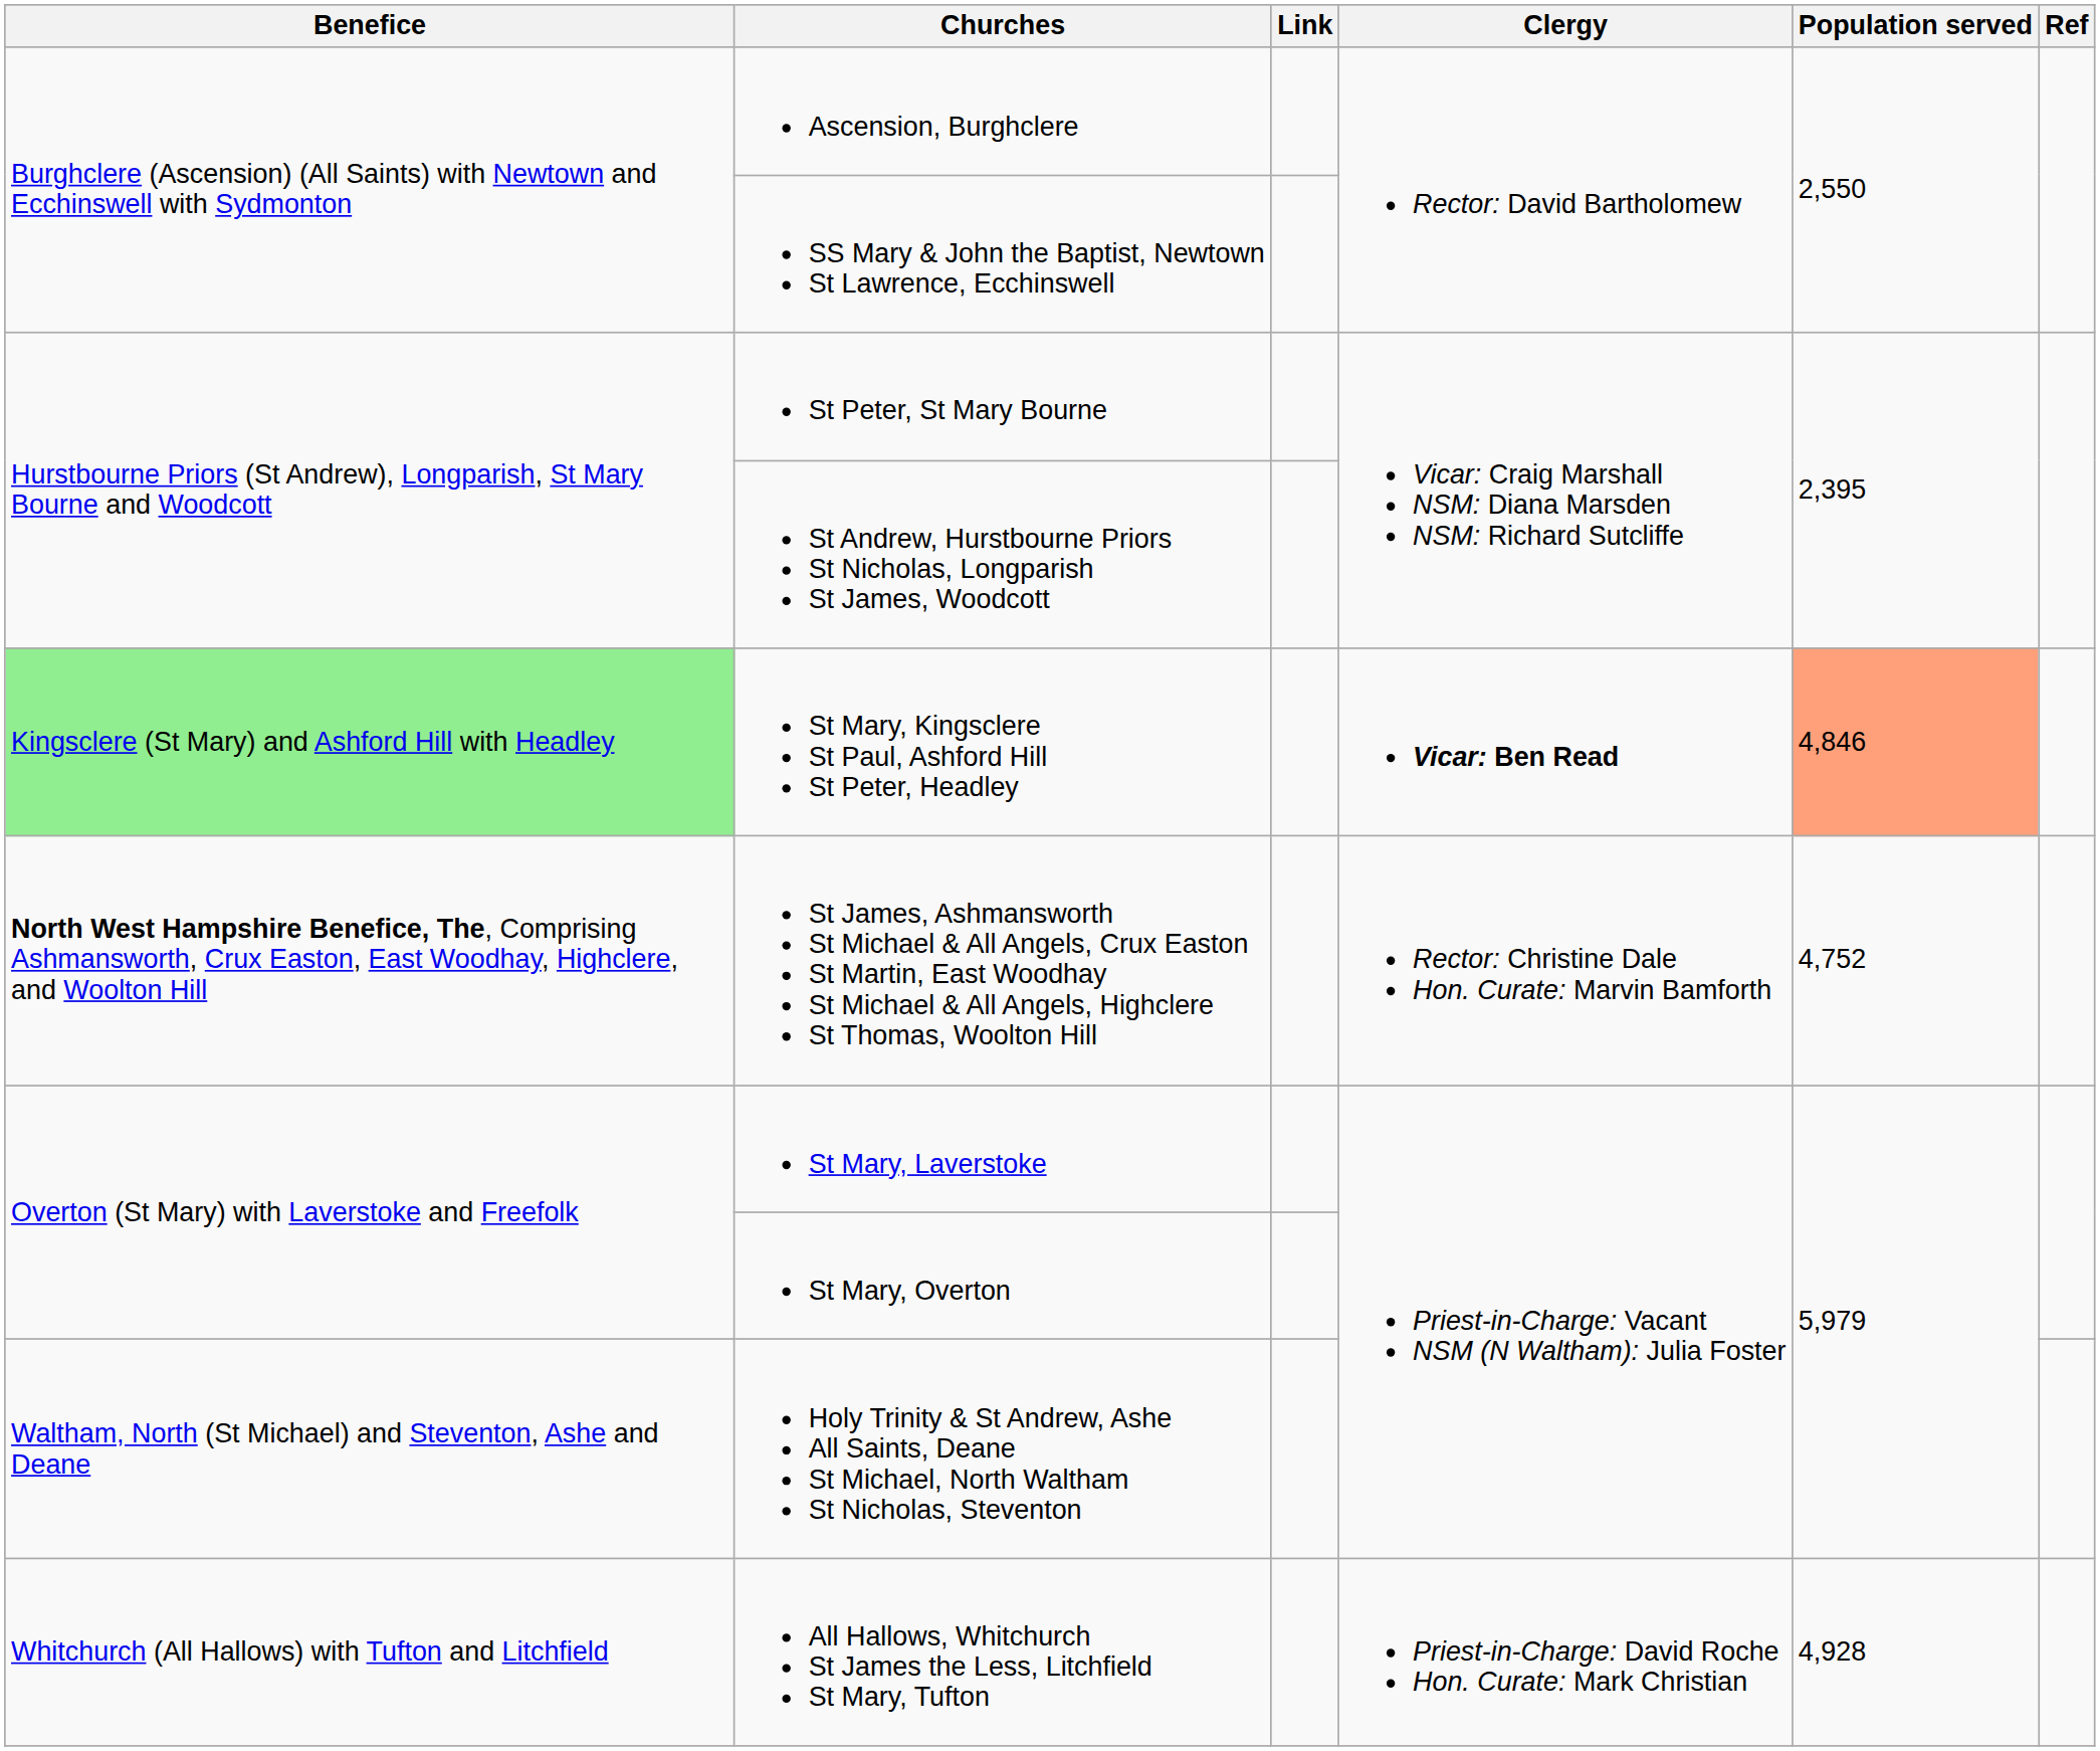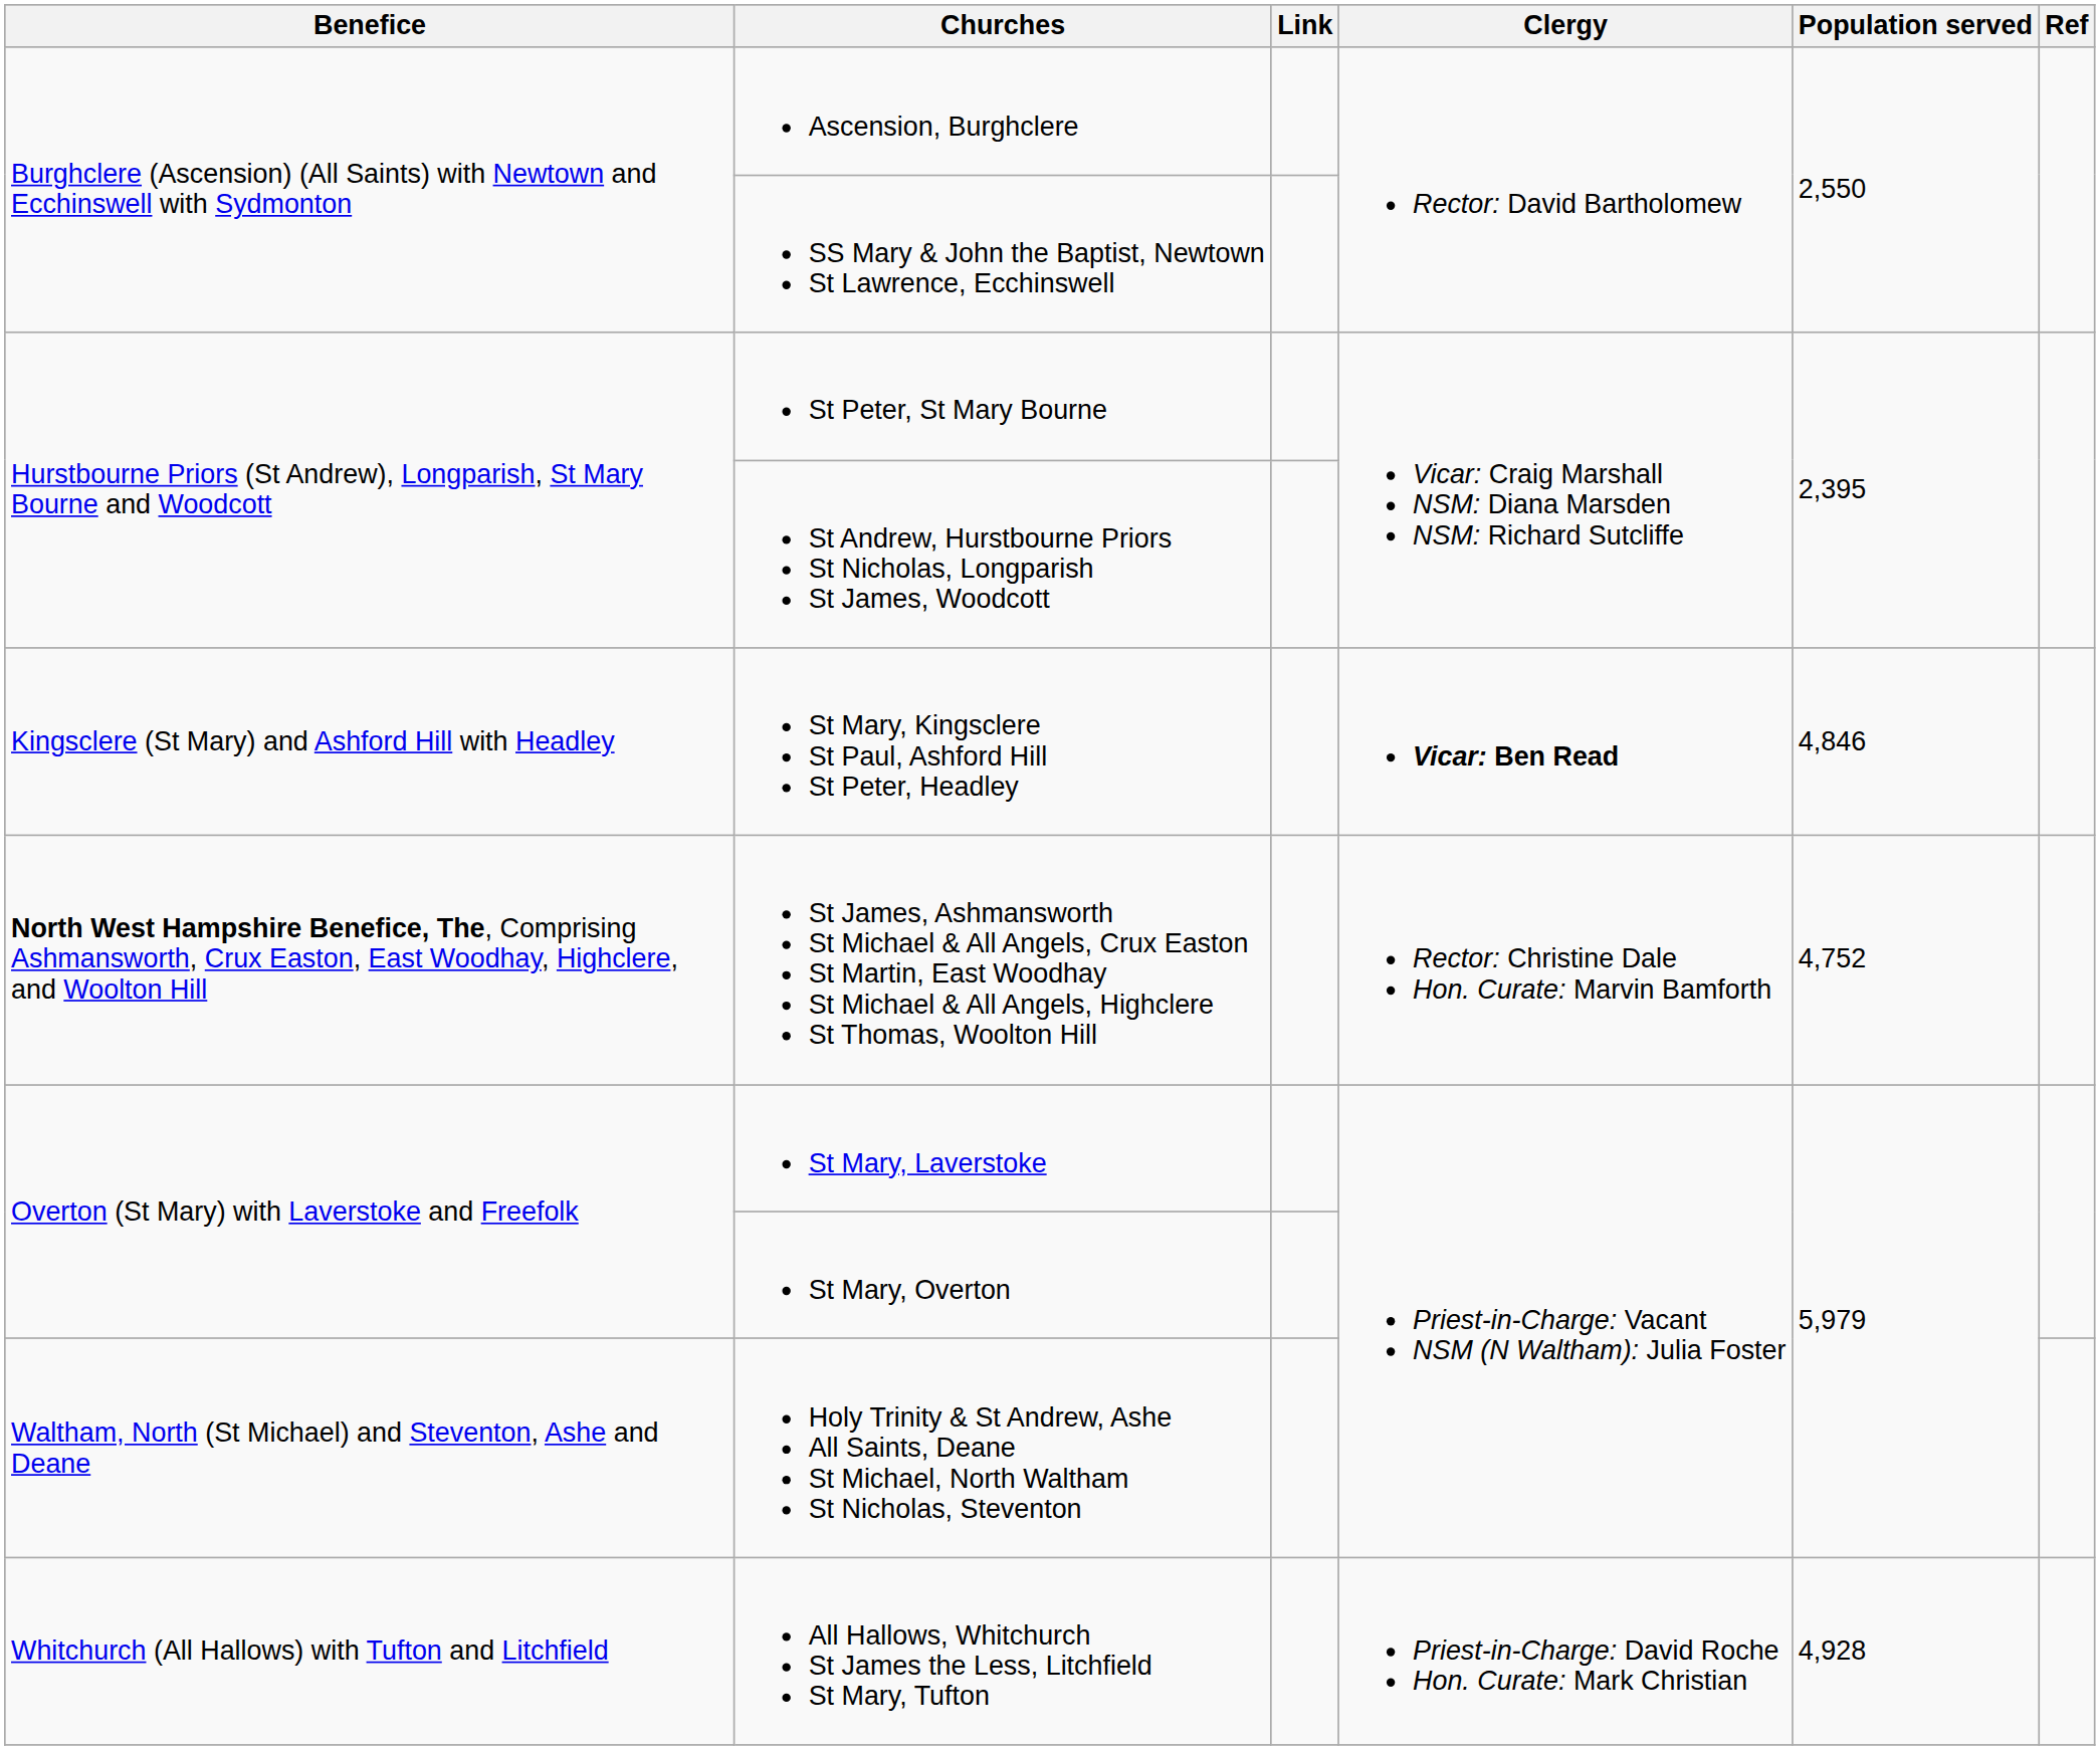St Mary, Kingsclere St Paul, Ashford Hill St Peter, Headley | Benefice: lightgreen background -> no background
St Mary, Kingsclere St Paul, Ashford Hill St Peter, Headley | Population served: lightsalmon background -> no background
